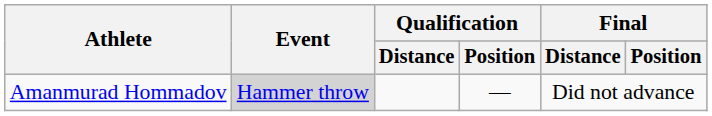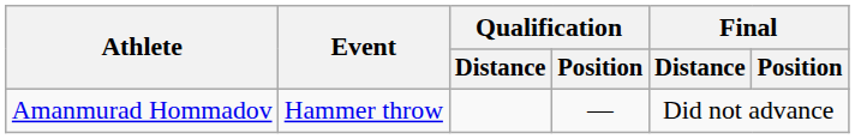Amanmurad Hommadov | Event: lightgrey background -> no background
